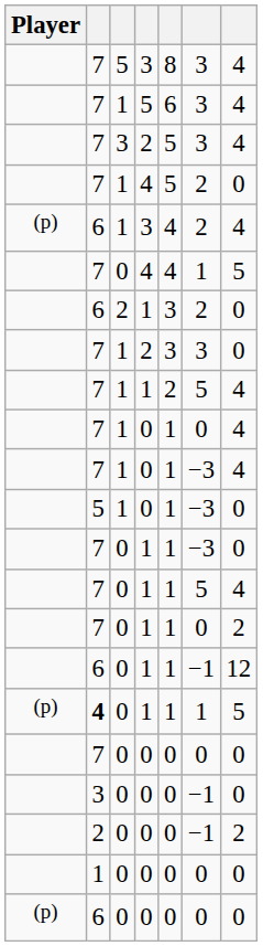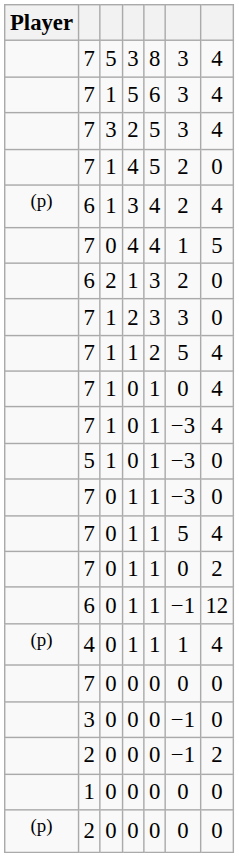row 18 | column 2: bold -> normal
row 18 | column 7: 5 -> 4
row 23 | column 2: 6 -> 2
